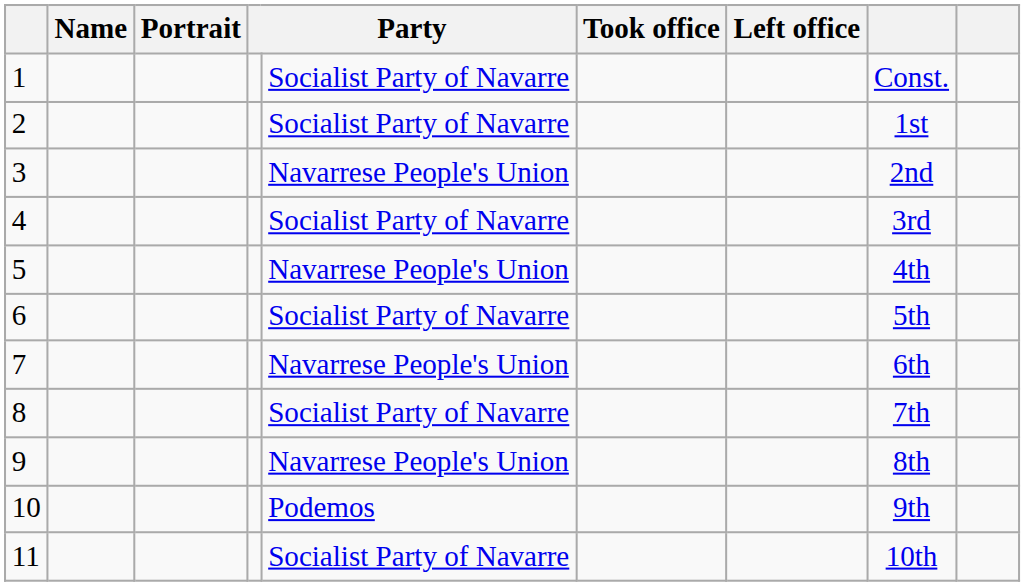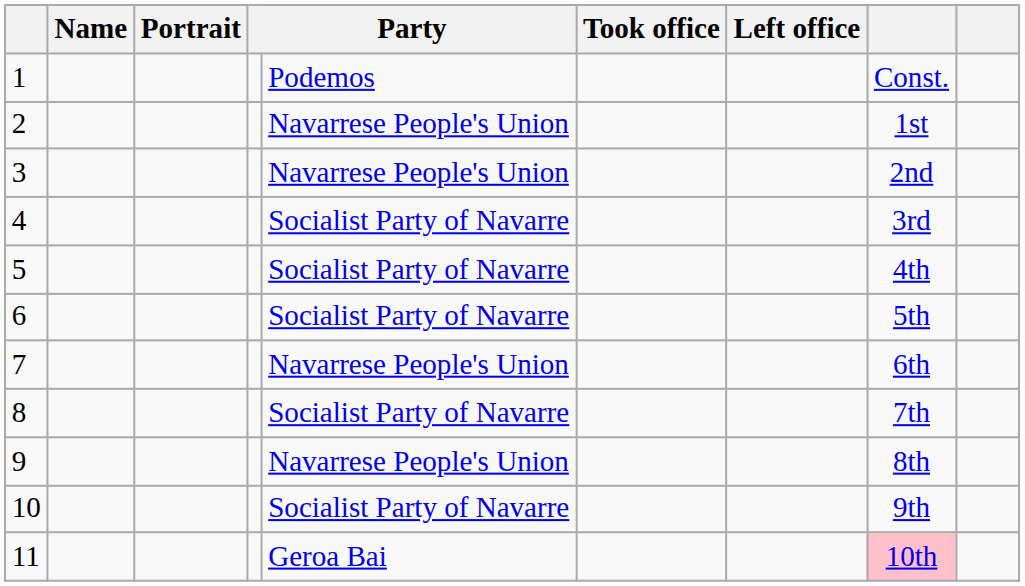1 | column 5: Socialist Party of Navarre -> Podemos
2 | column 5: Socialist Party of Navarre -> Navarrese People's Union
5 | column 5: Navarrese People's Union -> Socialist Party of Navarre
10 | column 5: Podemos -> Socialist Party of Navarre
11 | column 5: Socialist Party of Navarre -> Geroa Bai
11 | column 8: no background -> pink background
